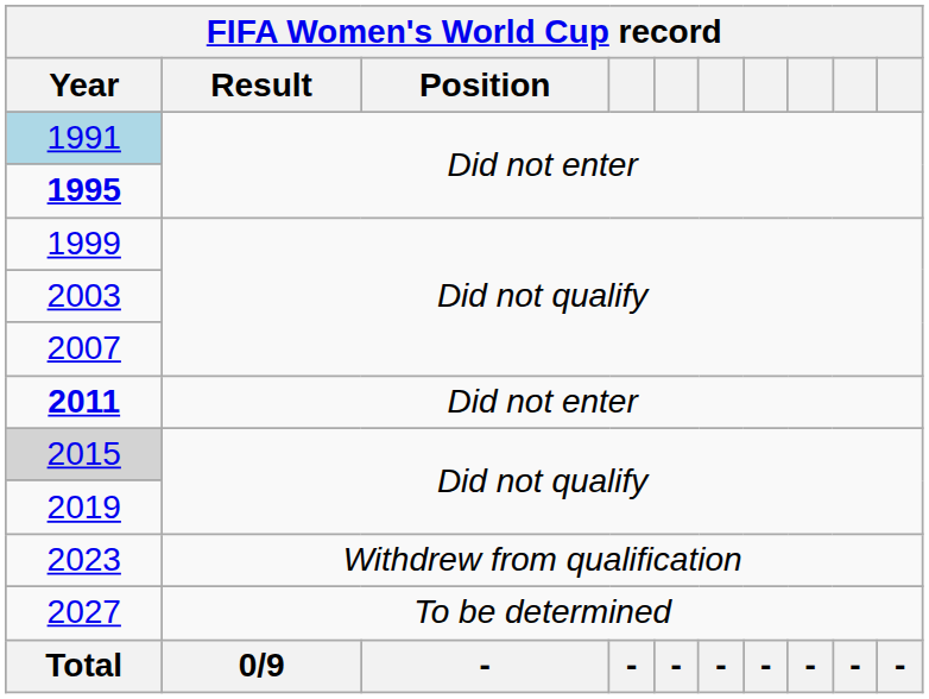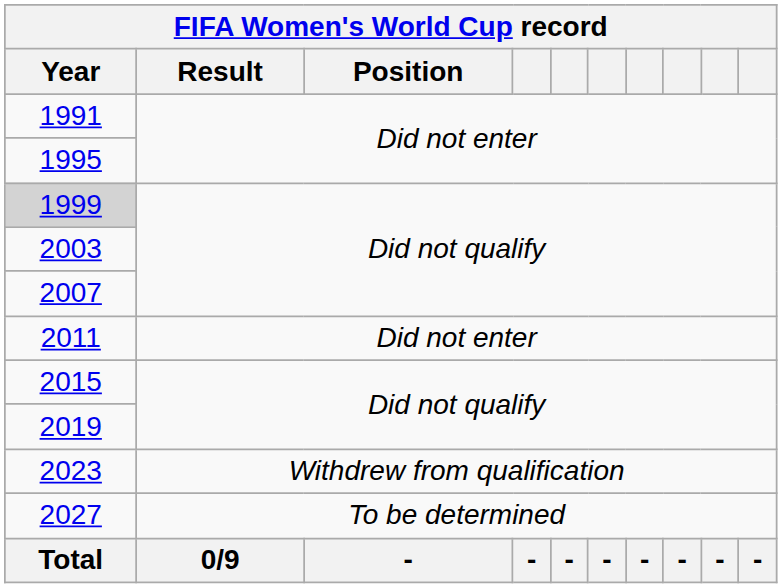1991 | Year: lightblue background -> no background
1995 | Year: bold -> normal
1999 | Year: no background -> lightgrey background
2011 | Year: bold -> normal
2015 | Year: lightgrey background -> no background
